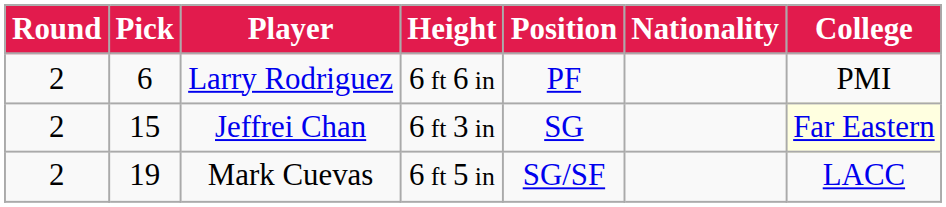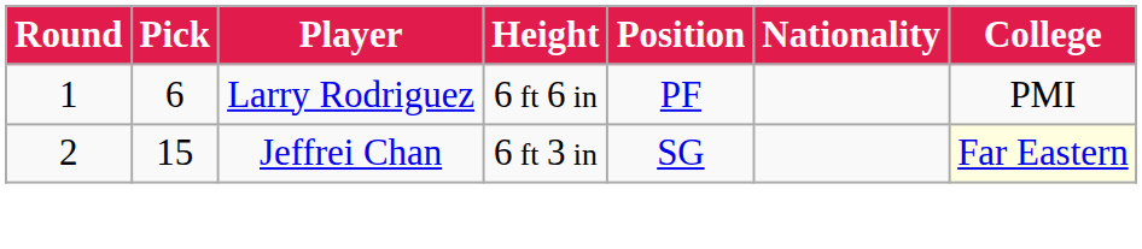Larry Rodriguez | Round: 2 -> 1
- row: 2 | 19 | Mark Cuevas | 6 ft 5 in | SG/SF | LACC
